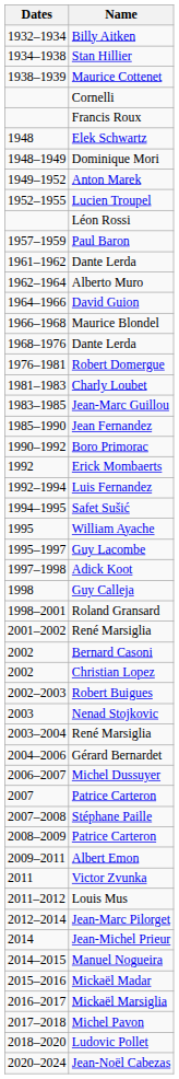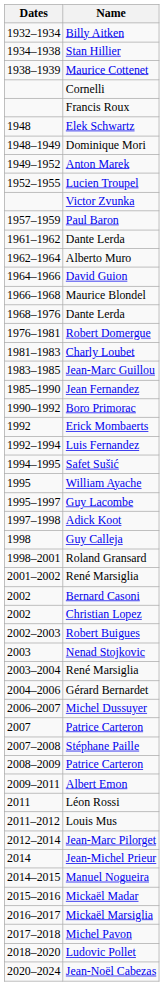row 11 | Name: Léon Rossi -> Victor Zvunka
row 43 | Name: Victor Zvunka -> Léon Rossi
